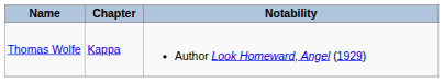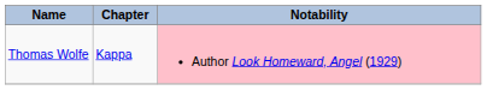Thomas Wolfe | Notability: no background -> pink background
